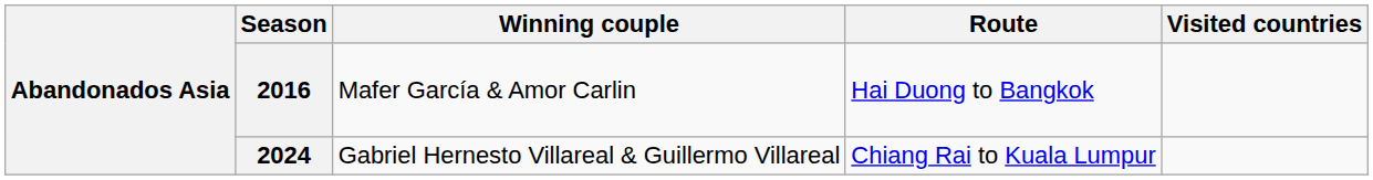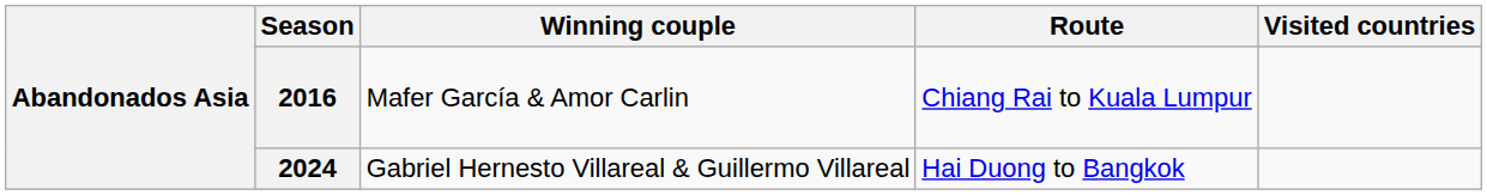2016 | Route: Hai Duong to Bangkok -> Chiang Rai to Kuala Lumpur
2024 | Route: Chiang Rai to Kuala Lumpur -> Hai Duong to Bangkok
